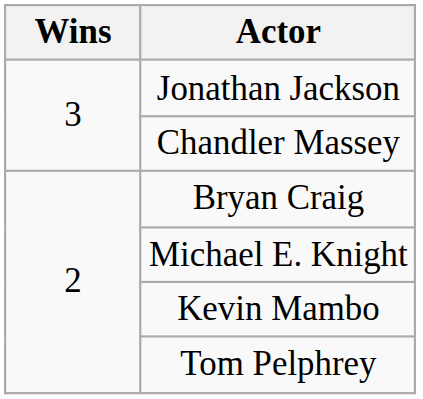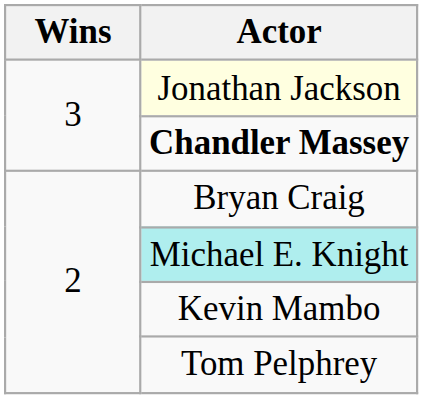Jonathan Jackson | Actor: no background -> lightyellow background
Chandler Massey | Actor: normal -> bold
Michael E. Knight | Actor: no background -> paleturquoise background
